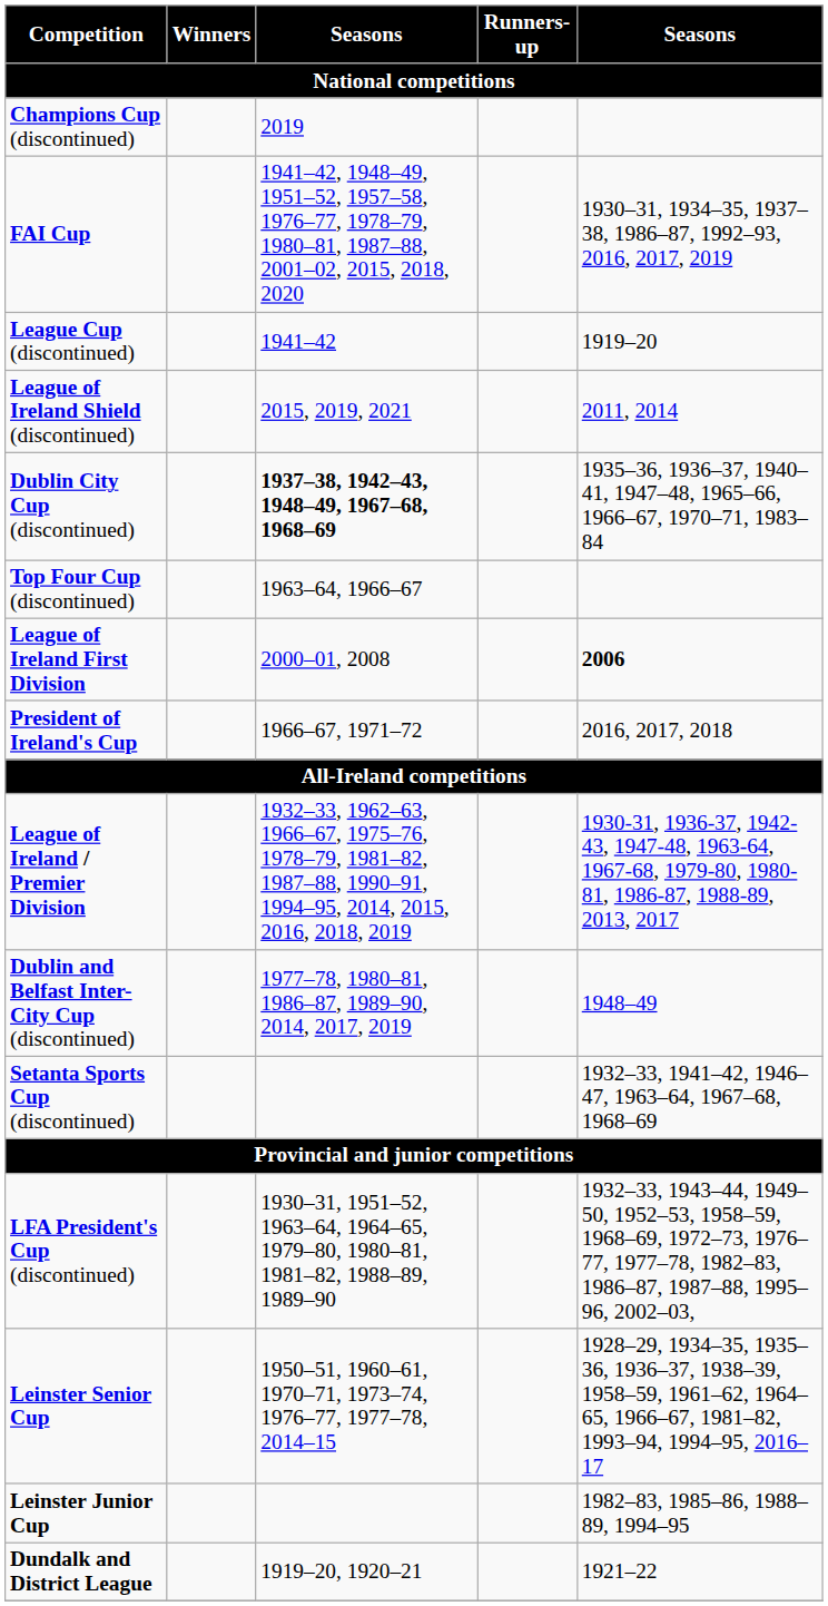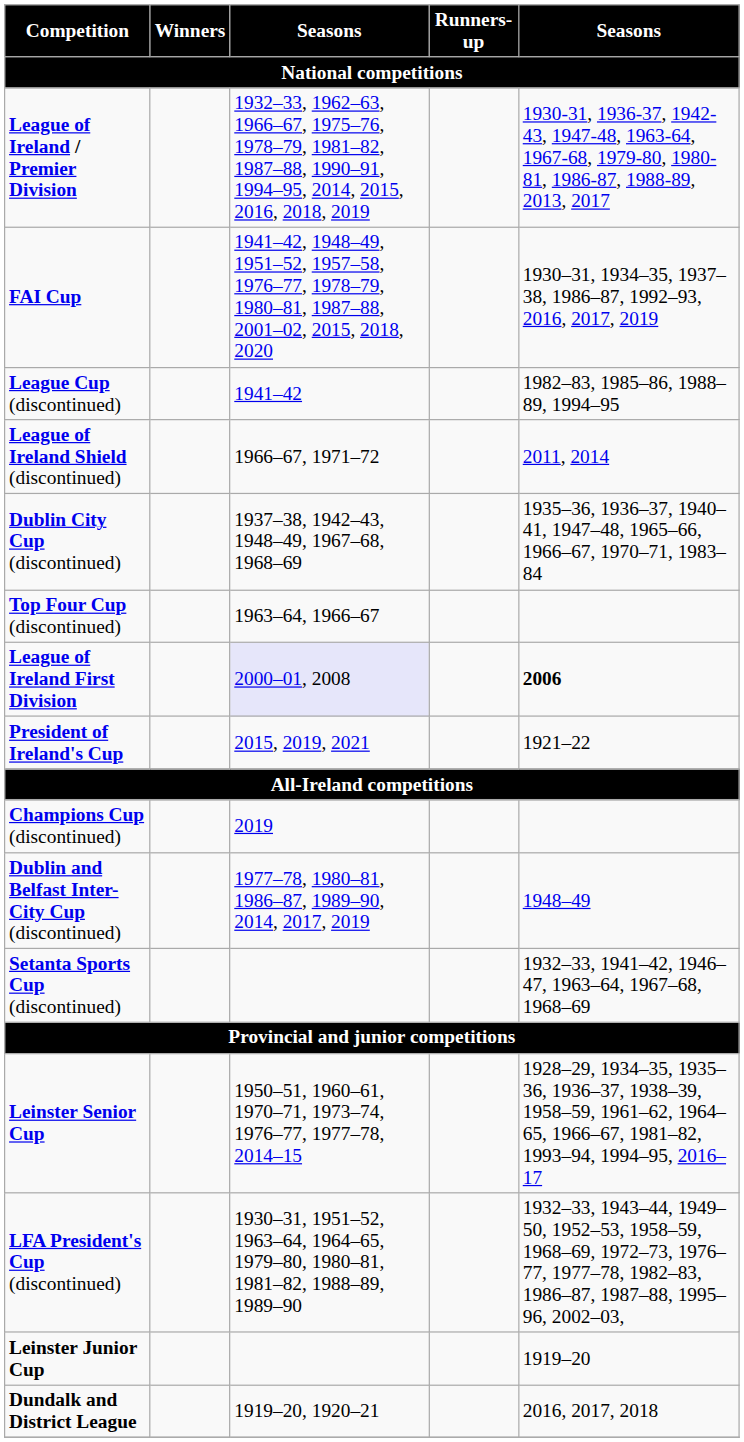rows swapped: League of Ireland / Premier Division <-> Champions Cup (discontinued)
League Cup (discontinued) | column 5: 1919–20 -> 1982–83, 1985–86, 1988–89, 1994–95
League of Ireland Shield (discontinued) | column 3: 2015, 2019, 2021 -> 1966–67, 1971–72
Dublin City Cup (discontinued) | column 3: bold -> normal
League of Ireland First Division | column 3: no background -> lavender background
President of Ireland's Cup | column 3: 1966–67, 1971–72 -> 2015, 2019, 2021
President of Ireland's Cup | column 5: 2016, 2017, 2018 -> 1921–22
rows swapped: Leinster Senior Cup <-> LFA President's Cup (discontinued)
Leinster Junior Cup | column 5: 1982–83, 1985–86, 1988–89, 1994–95 -> 1919–20
Dundalk and District League | column 5: 1921–22 -> 2016, 2017, 2018
